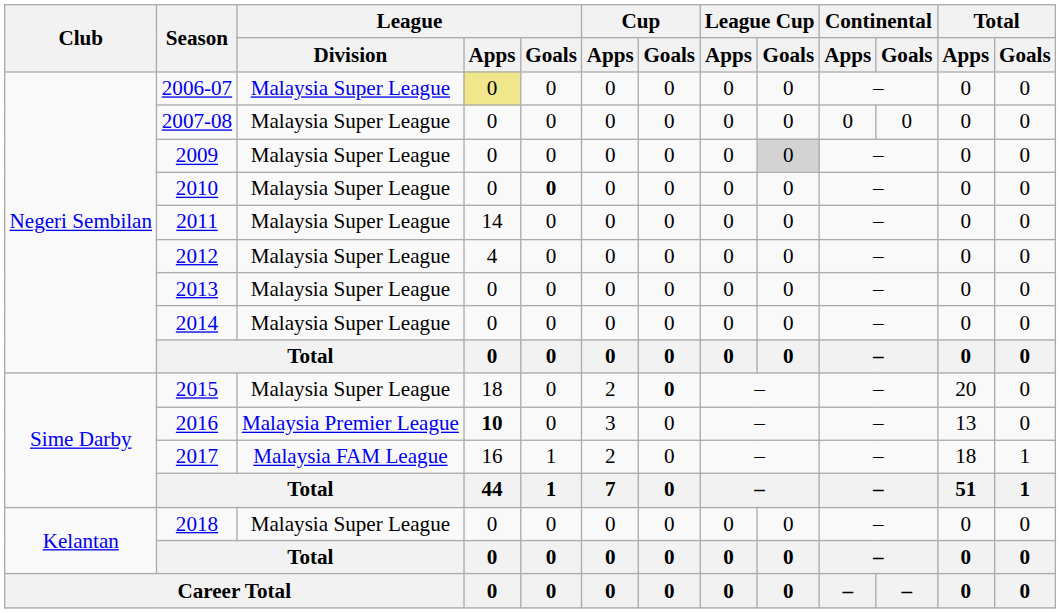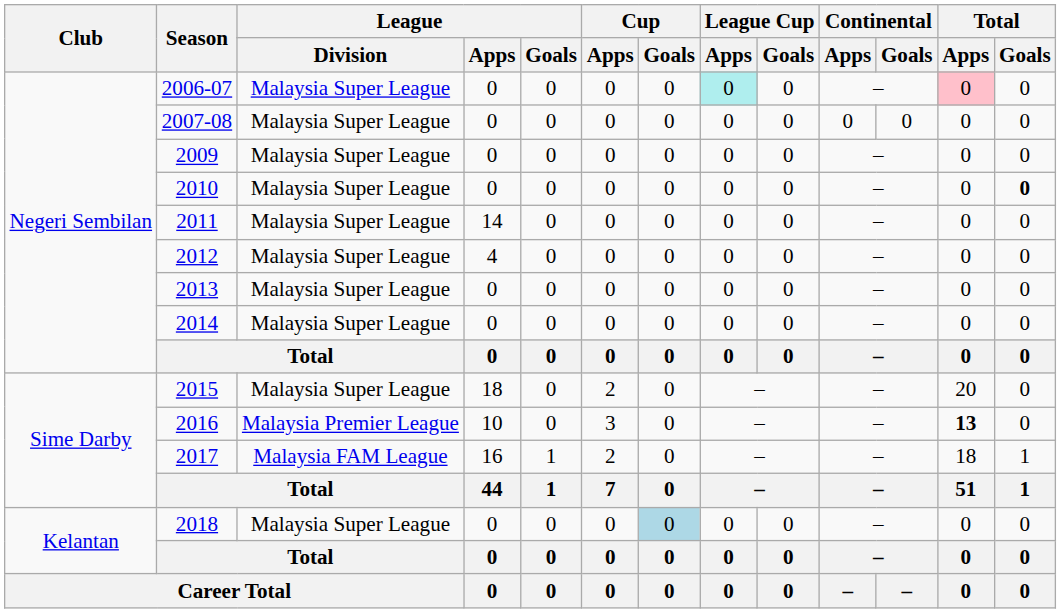2006-07 | League / Apps: khaki background -> no background
2006-07 | League Cup / Apps: no background -> paleturquoise background
2006-07 | Total / Apps: no background -> pink background
2009 | League Cup / Goals: lightgrey background -> no background
2010 | League / Goals: bold -> normal
2010 | Total / Goals: normal -> bold
2015 | Cup / Goals: bold -> normal
2016 | League / Apps: bold -> normal
2016 | Total / Apps: normal -> bold
2018 | Cup / Goals: no background -> lightblue background
